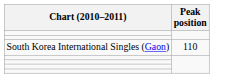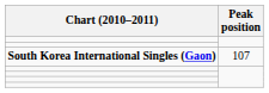row 4 | Chart (2010–2011): normal -> bold
row 4 | Peak position: 110 -> 107
